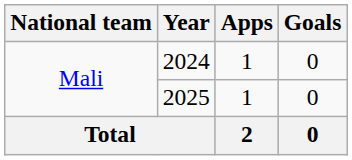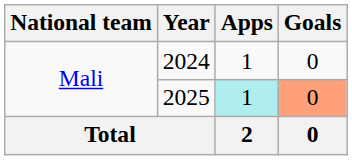2025 | Apps: no background -> paleturquoise background
2025 | Goals: no background -> lightsalmon background
